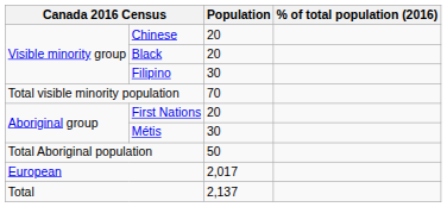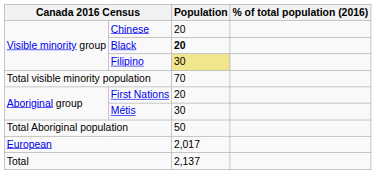Black | Population: normal -> bold
Filipino | Population: no background -> khaki background
